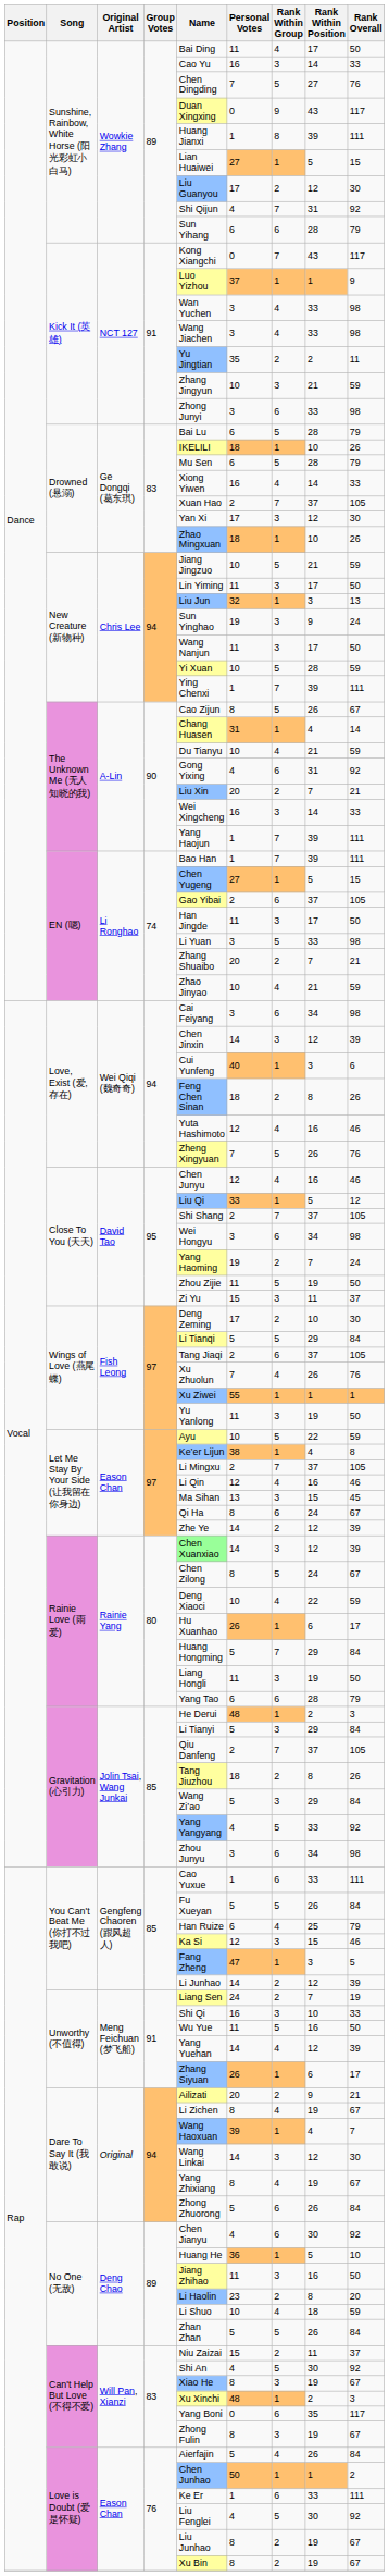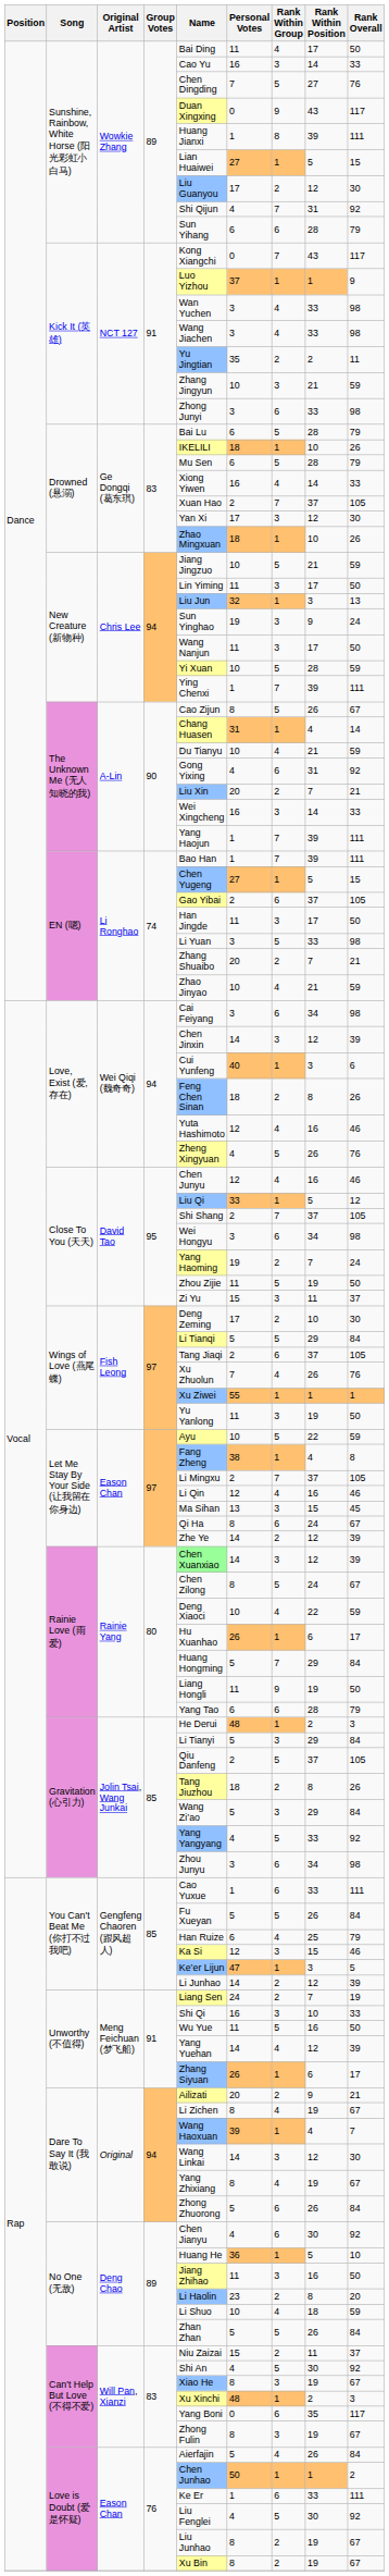row 51 | Personal Votes: 7 -> 4
row 66 | Name: Ke’er Lijun -> Fang Zheng
row 77 | Rank Within Group: 3 -> 9
row 81 | Rank Within Group: 7 -> 5
row 90 | Name: Fang Zheng -> Ke’er Lijun
